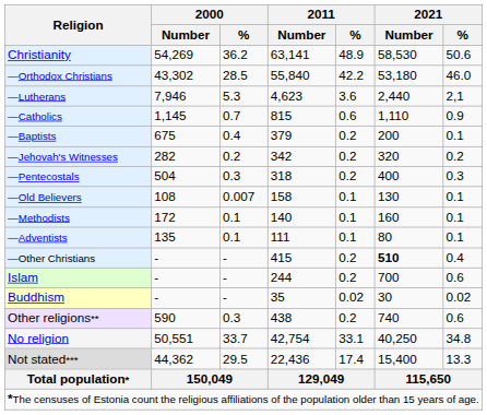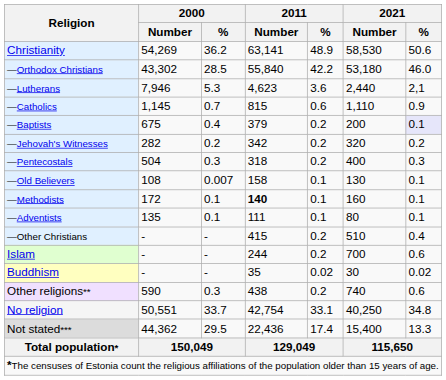—Baptists | 2021 / %: no background -> lavender background
—Methodists | 2011 / Number: normal -> bold
—Other Christians | 2021 / Number: bold -> normal
